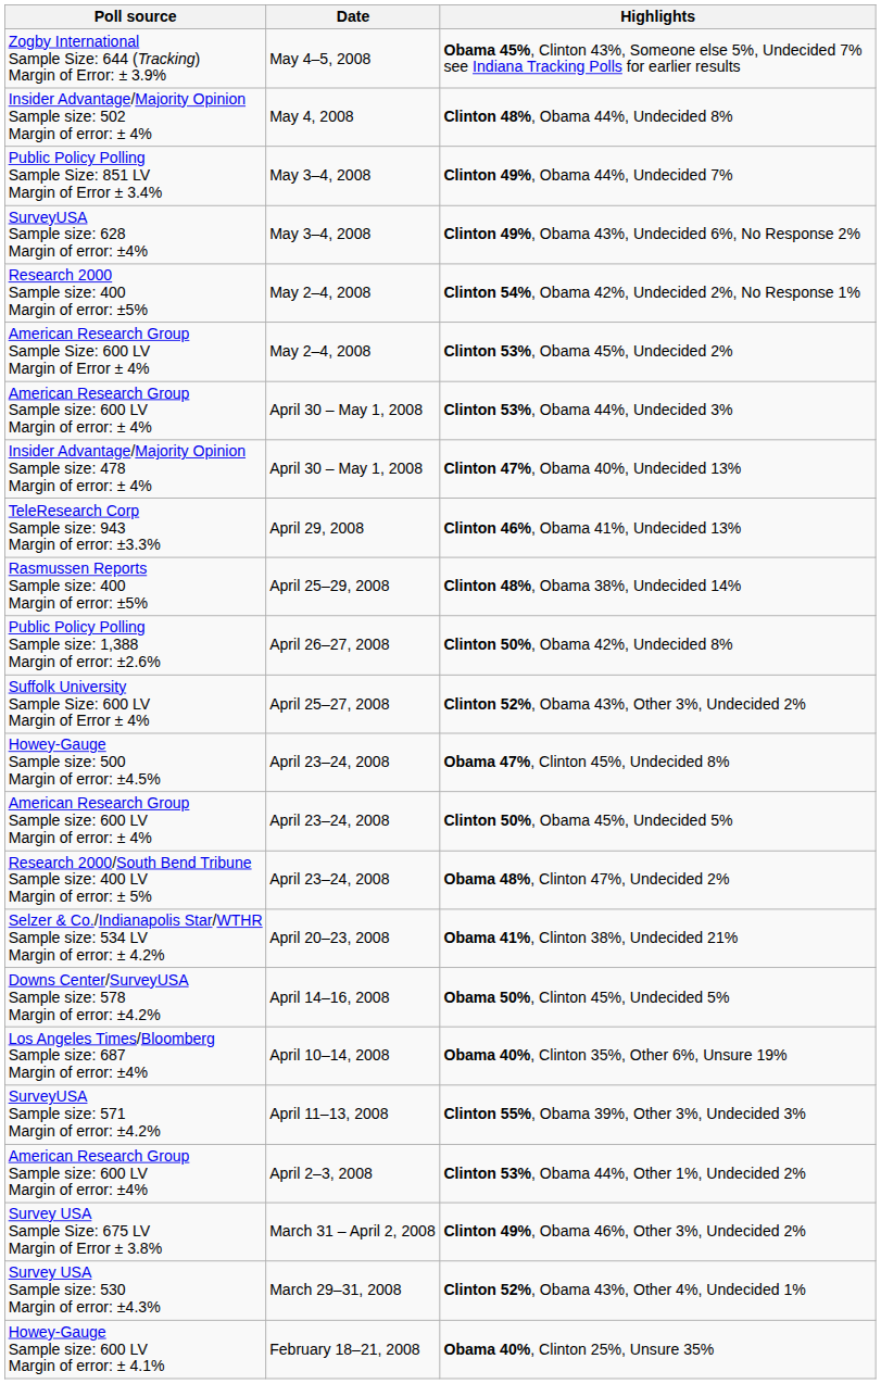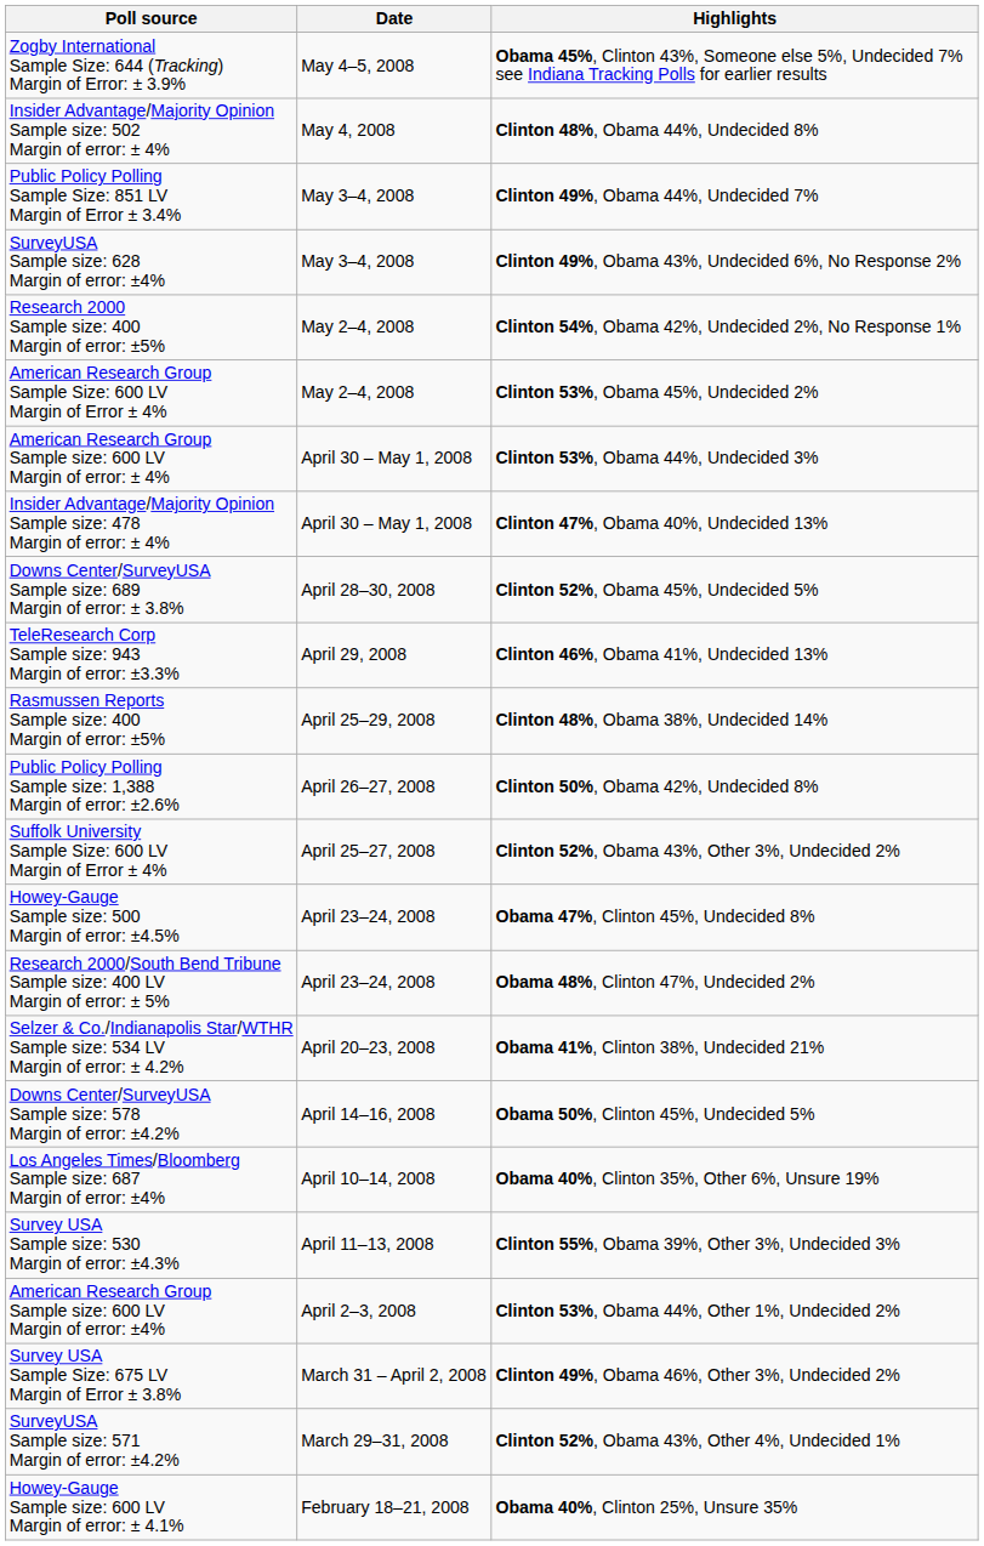+ row: Downs Center/SurveyUSA Sample size: 689 Margin of error: ± 3.8% | April 28–30, 2008 | Clinton 52%, Obama 45%, Undecided 5%
- row: American Research Group Sample size: 600 LV Margin of error: ± 4% | April 23–24, 2008 | Clinton 50%, Obama 45%, Undecided 5%
Clinton 55%, Obama 39%, Other 3%, Undecided 3% | Poll source: SurveyUSA Sample size: 571 Margin of error: ±4.2% -> Survey USA Sample size: 530 Margin of error: ±4.3%
Clinton 52%, Obama 43%, Other 4%, Undecided 1% | Poll source: Survey USA Sample size: 530 Margin of error: ±4.3% -> SurveyUSA Sample size: 571 Margin of error: ±4.2%
